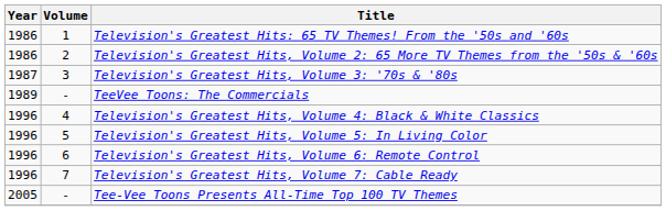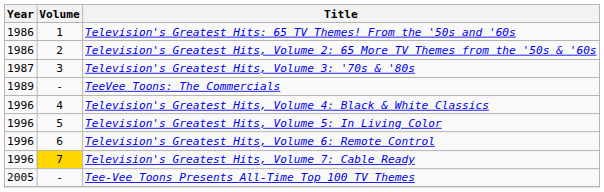Television's Greatest Hits, Volume 7: Cable Ready | Volume: no background -> gold background
